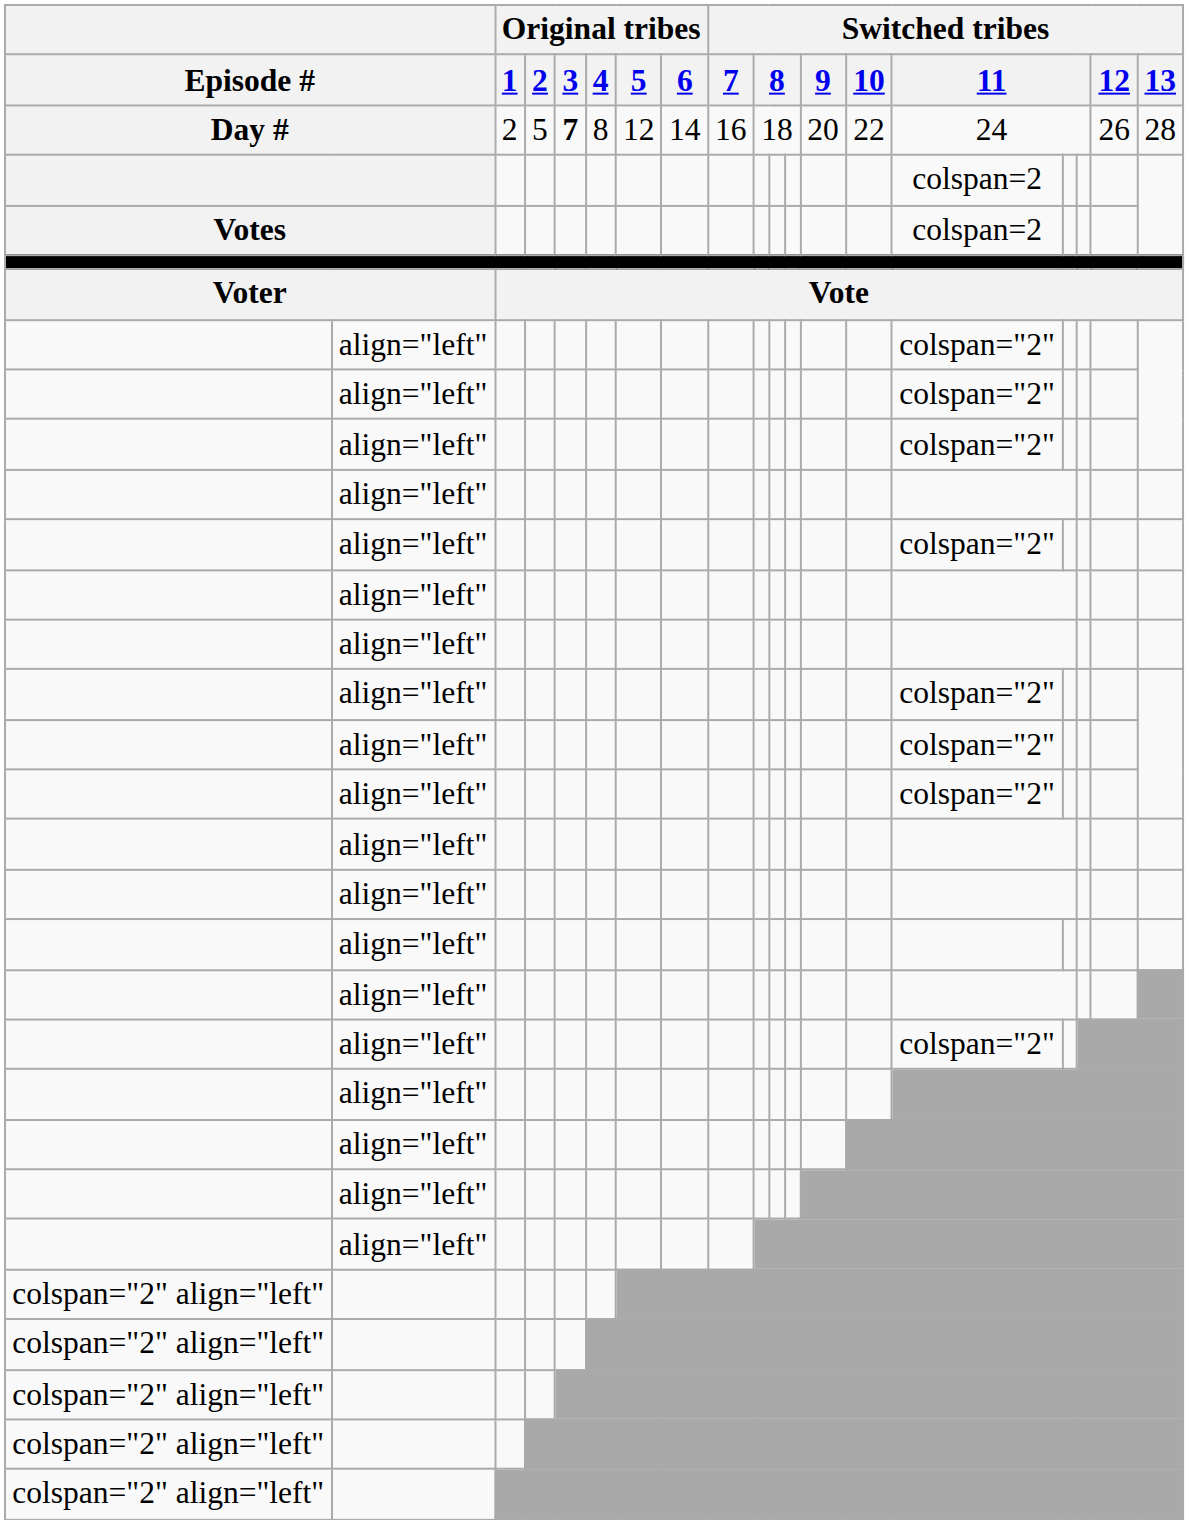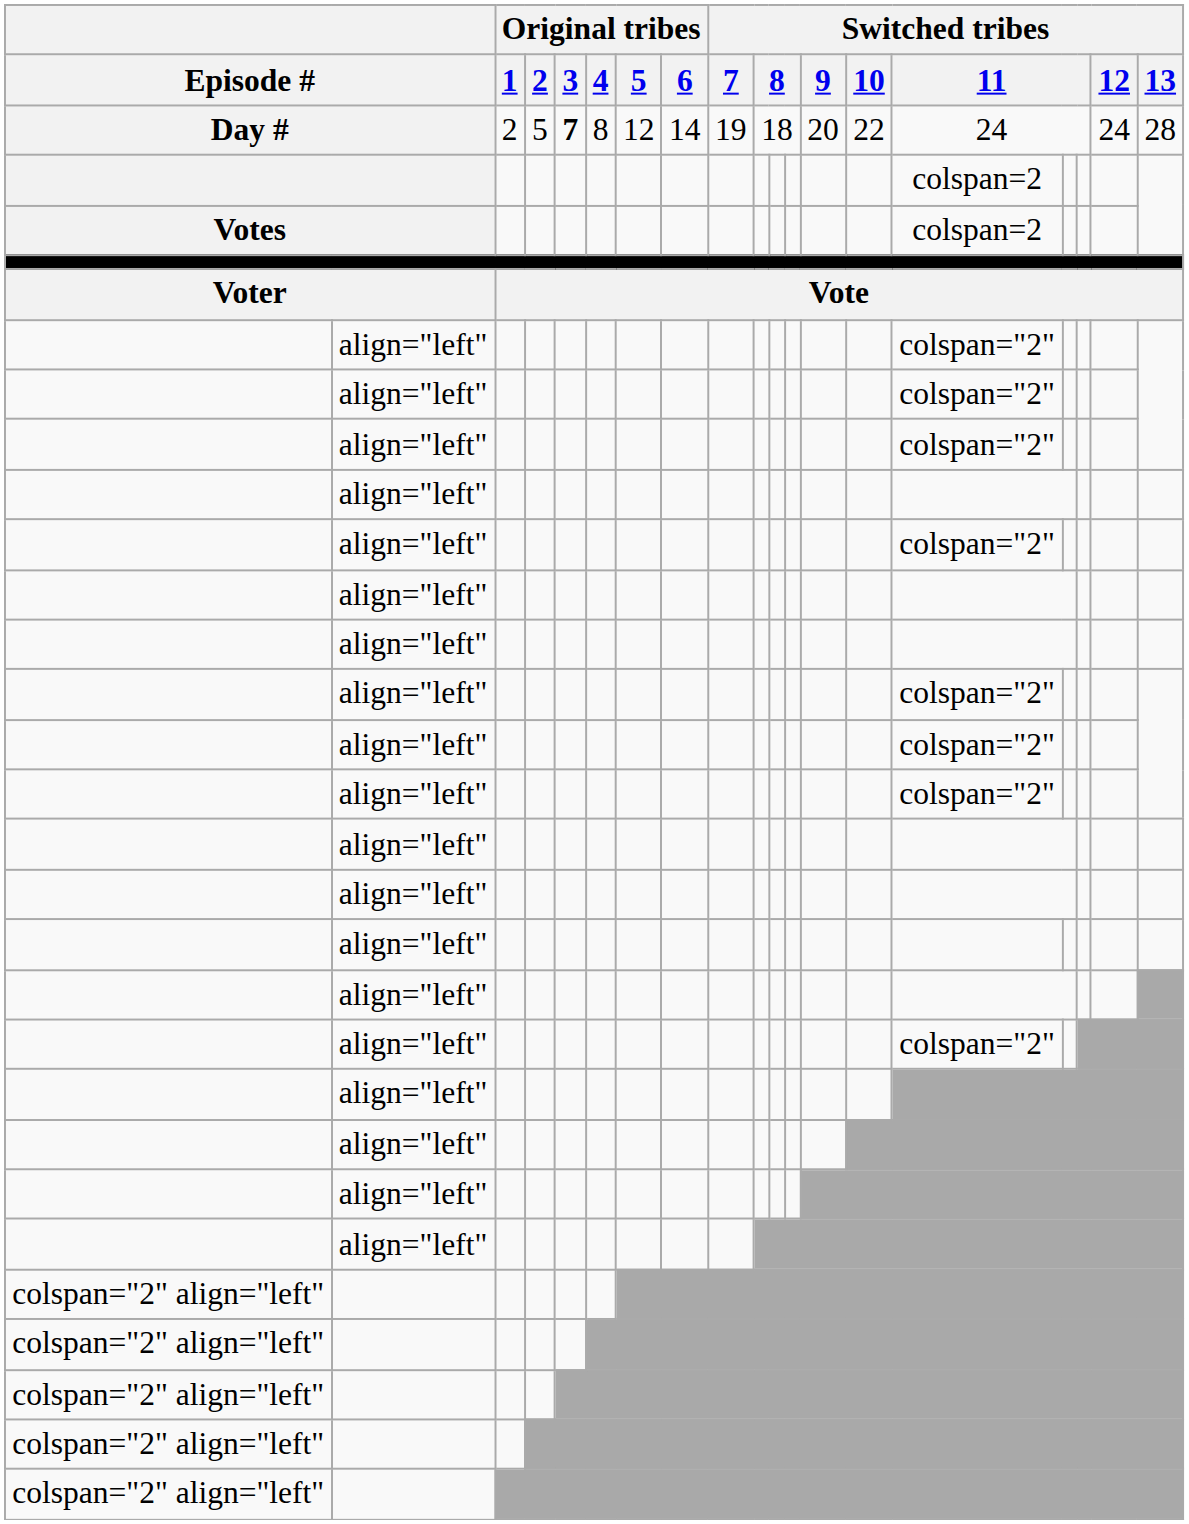Day # | Switched tribes / 7: 16 -> 19
Day # | Switched tribes / 12: 26 -> 24
